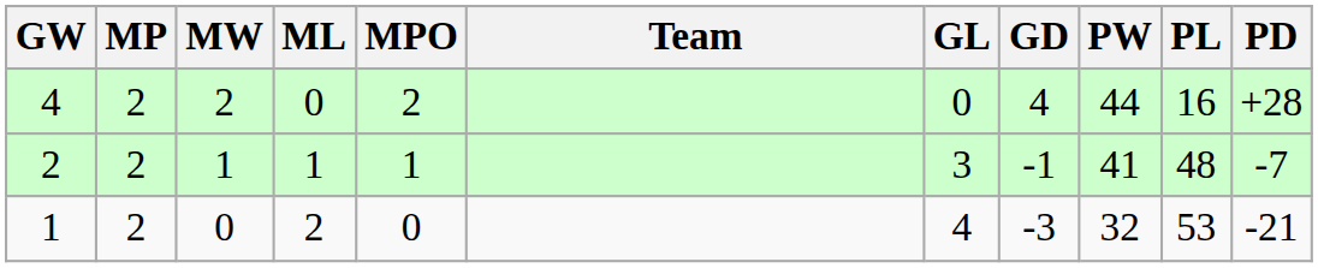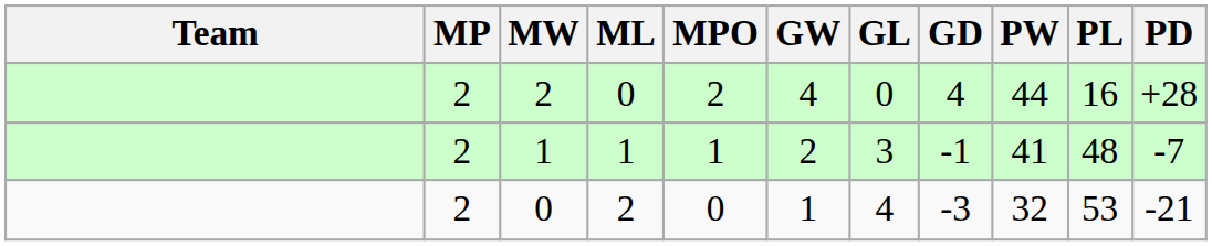columns swapped: Team <-> GW
